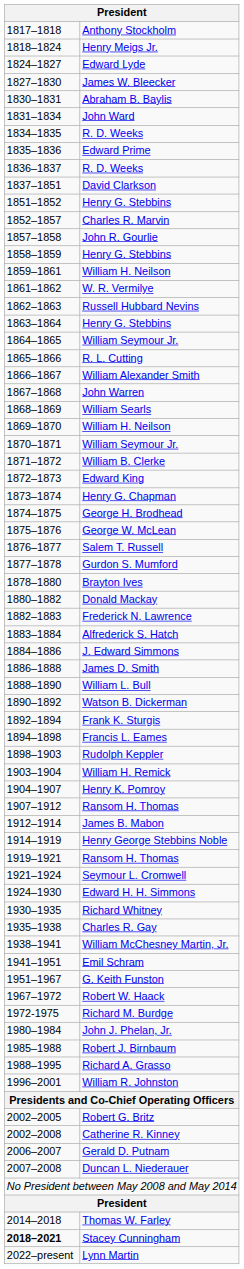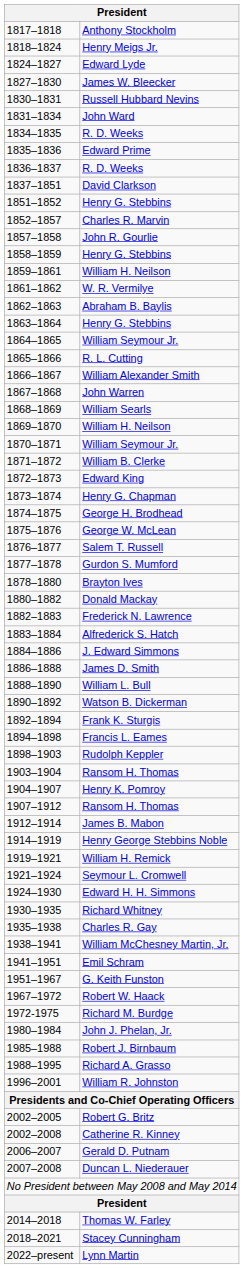row 6 | column 2: Abraham B. Baylis -> Russell Hubbard Nevins
row 18 | column 2: Russell Hubbard Nevins -> Abraham B. Baylis
row 45 | column 2: William H. Remick -> Ransom H. Thomas
row 50 | column 2: Ransom H. Thomas -> William H. Remick
row 72 | column 1: bold -> normal
